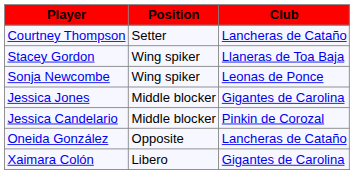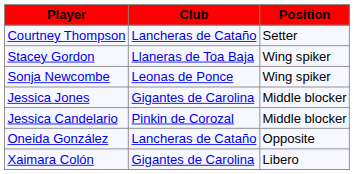columns swapped: Position <-> Club
